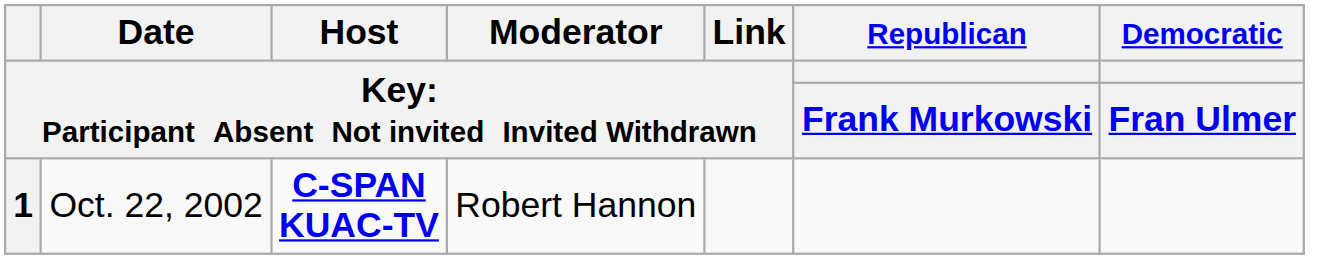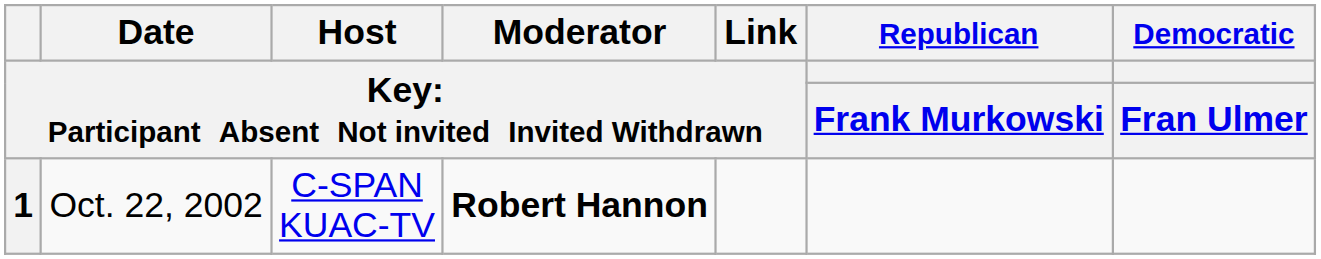1 | column 3: bold -> normal
1 | column 4: normal -> bold
